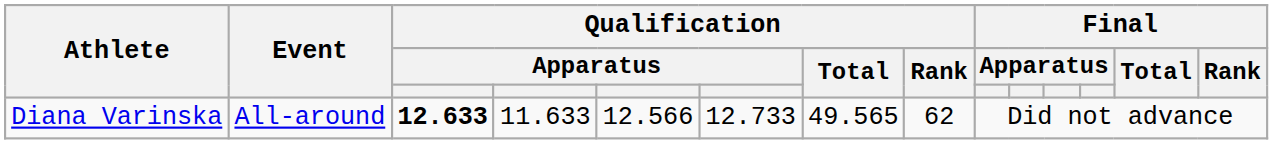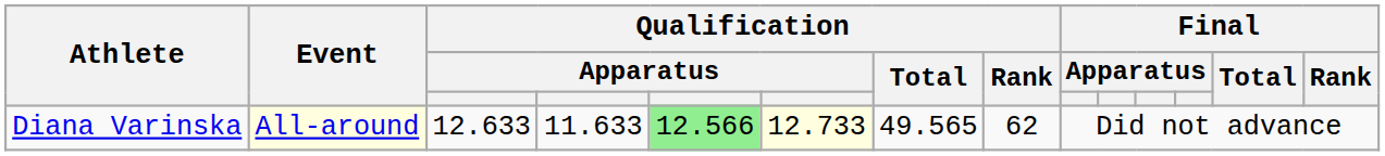row 4 | Event: no background -> lightyellow background
row 4 | column 3: bold -> normal
row 4 | column 5: no background -> lightgreen background
row 4 | column 6: no background -> lightyellow background
